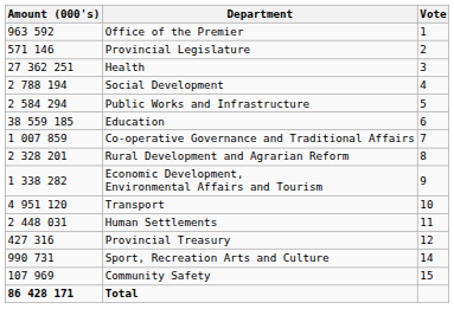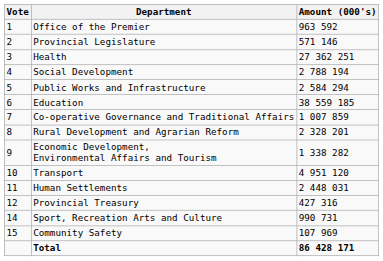columns swapped: Vote <-> Amount (000's)
